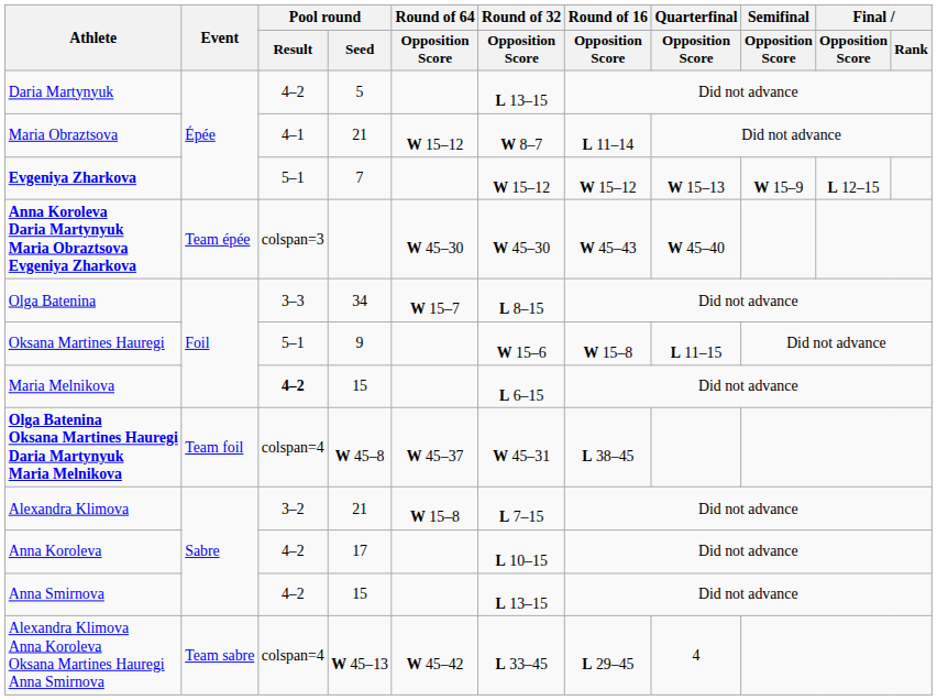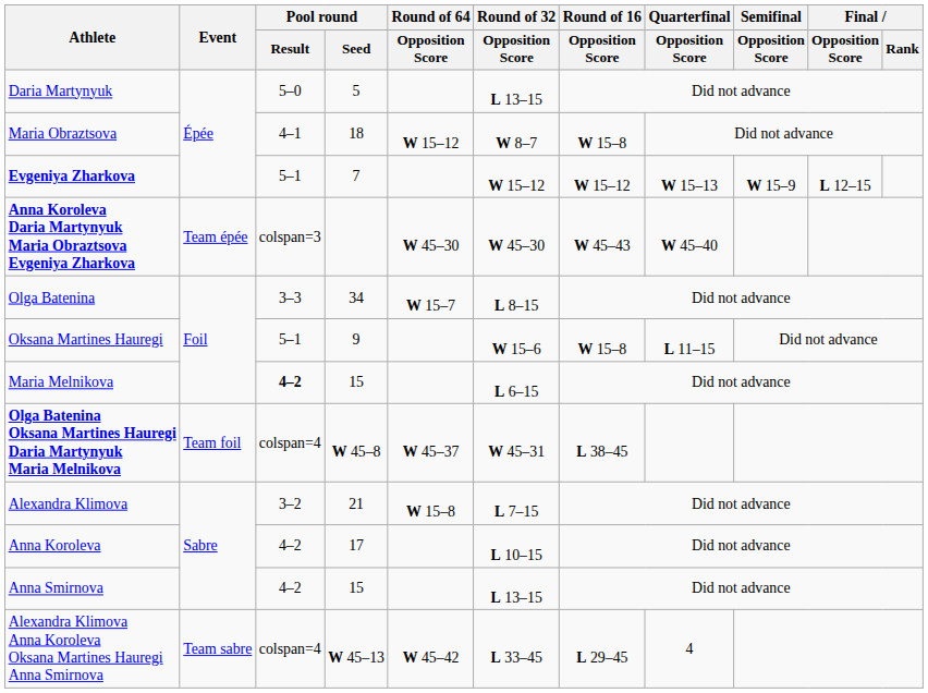Daria Martynyuk | Pool round / Result: 4–2 -> 5–0
Maria Obraztsova | Pool round / Seed: 21 -> 18
Maria Obraztsova | Round of 16 / Opposition Score: L 11–14 -> W 15–8
